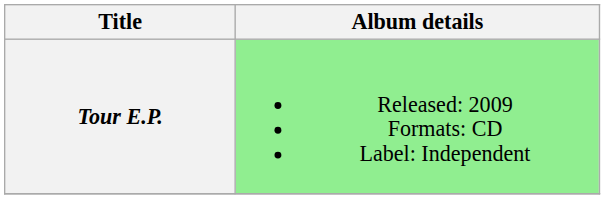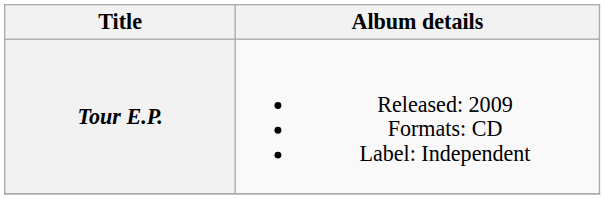Tour E.P. | Album details: lightgreen background -> no background
